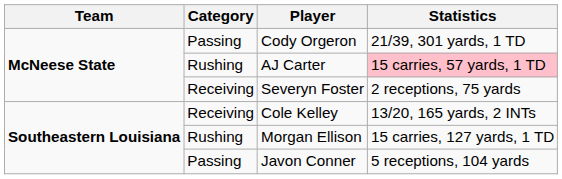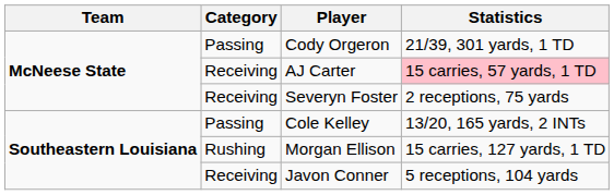AJ Carter | Category: Rushing -> Receiving
Cole Kelley | Category: Receiving -> Passing
Javon Conner | Category: Passing -> Receiving
